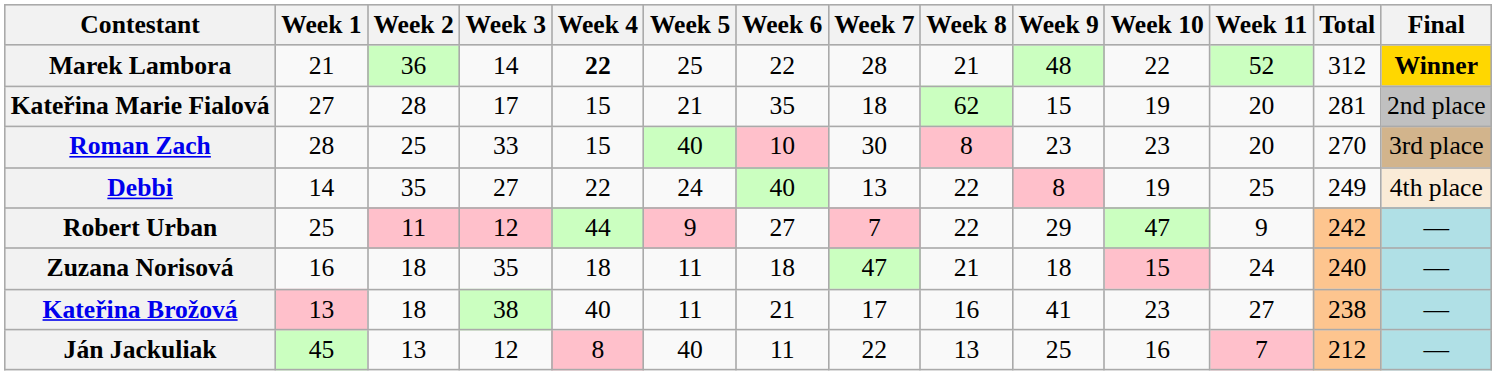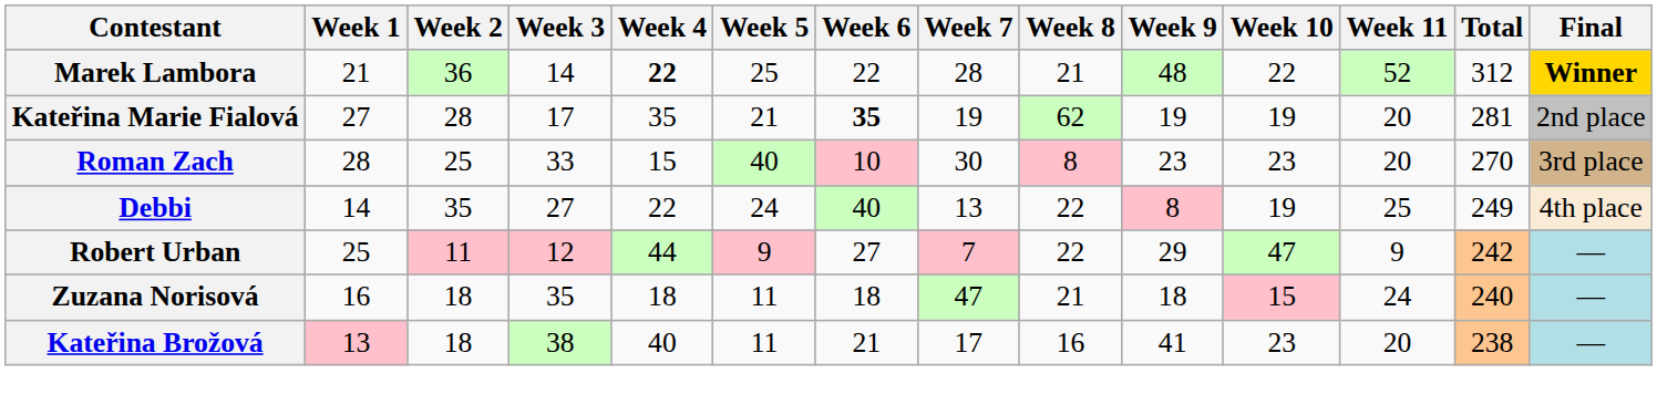Kateřina Marie Fialová | Week 4: 15 -> 35
Kateřina Marie Fialová | Week 6: normal -> bold
Kateřina Marie Fialová | Week 7: 18 -> 19
Kateřina Marie Fialová | Week 9: 15 -> 19
Kateřina Brožová | Week 11: 27 -> 20
- row: Ján Jackuliak | 45 | 13 | 12 | 8 | 40 | 11 | 22 | 13 | 25 | 16 | 7 | 212 | —
